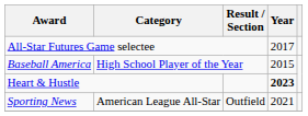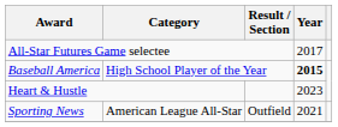Baseball America | Year: normal -> bold
Heart & Hustle | Year: bold -> normal
